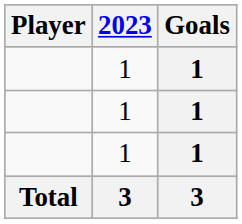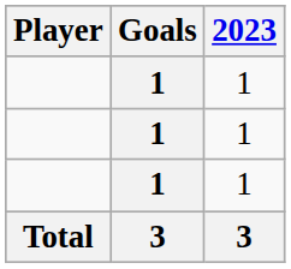columns swapped: Goals <-> 2023
